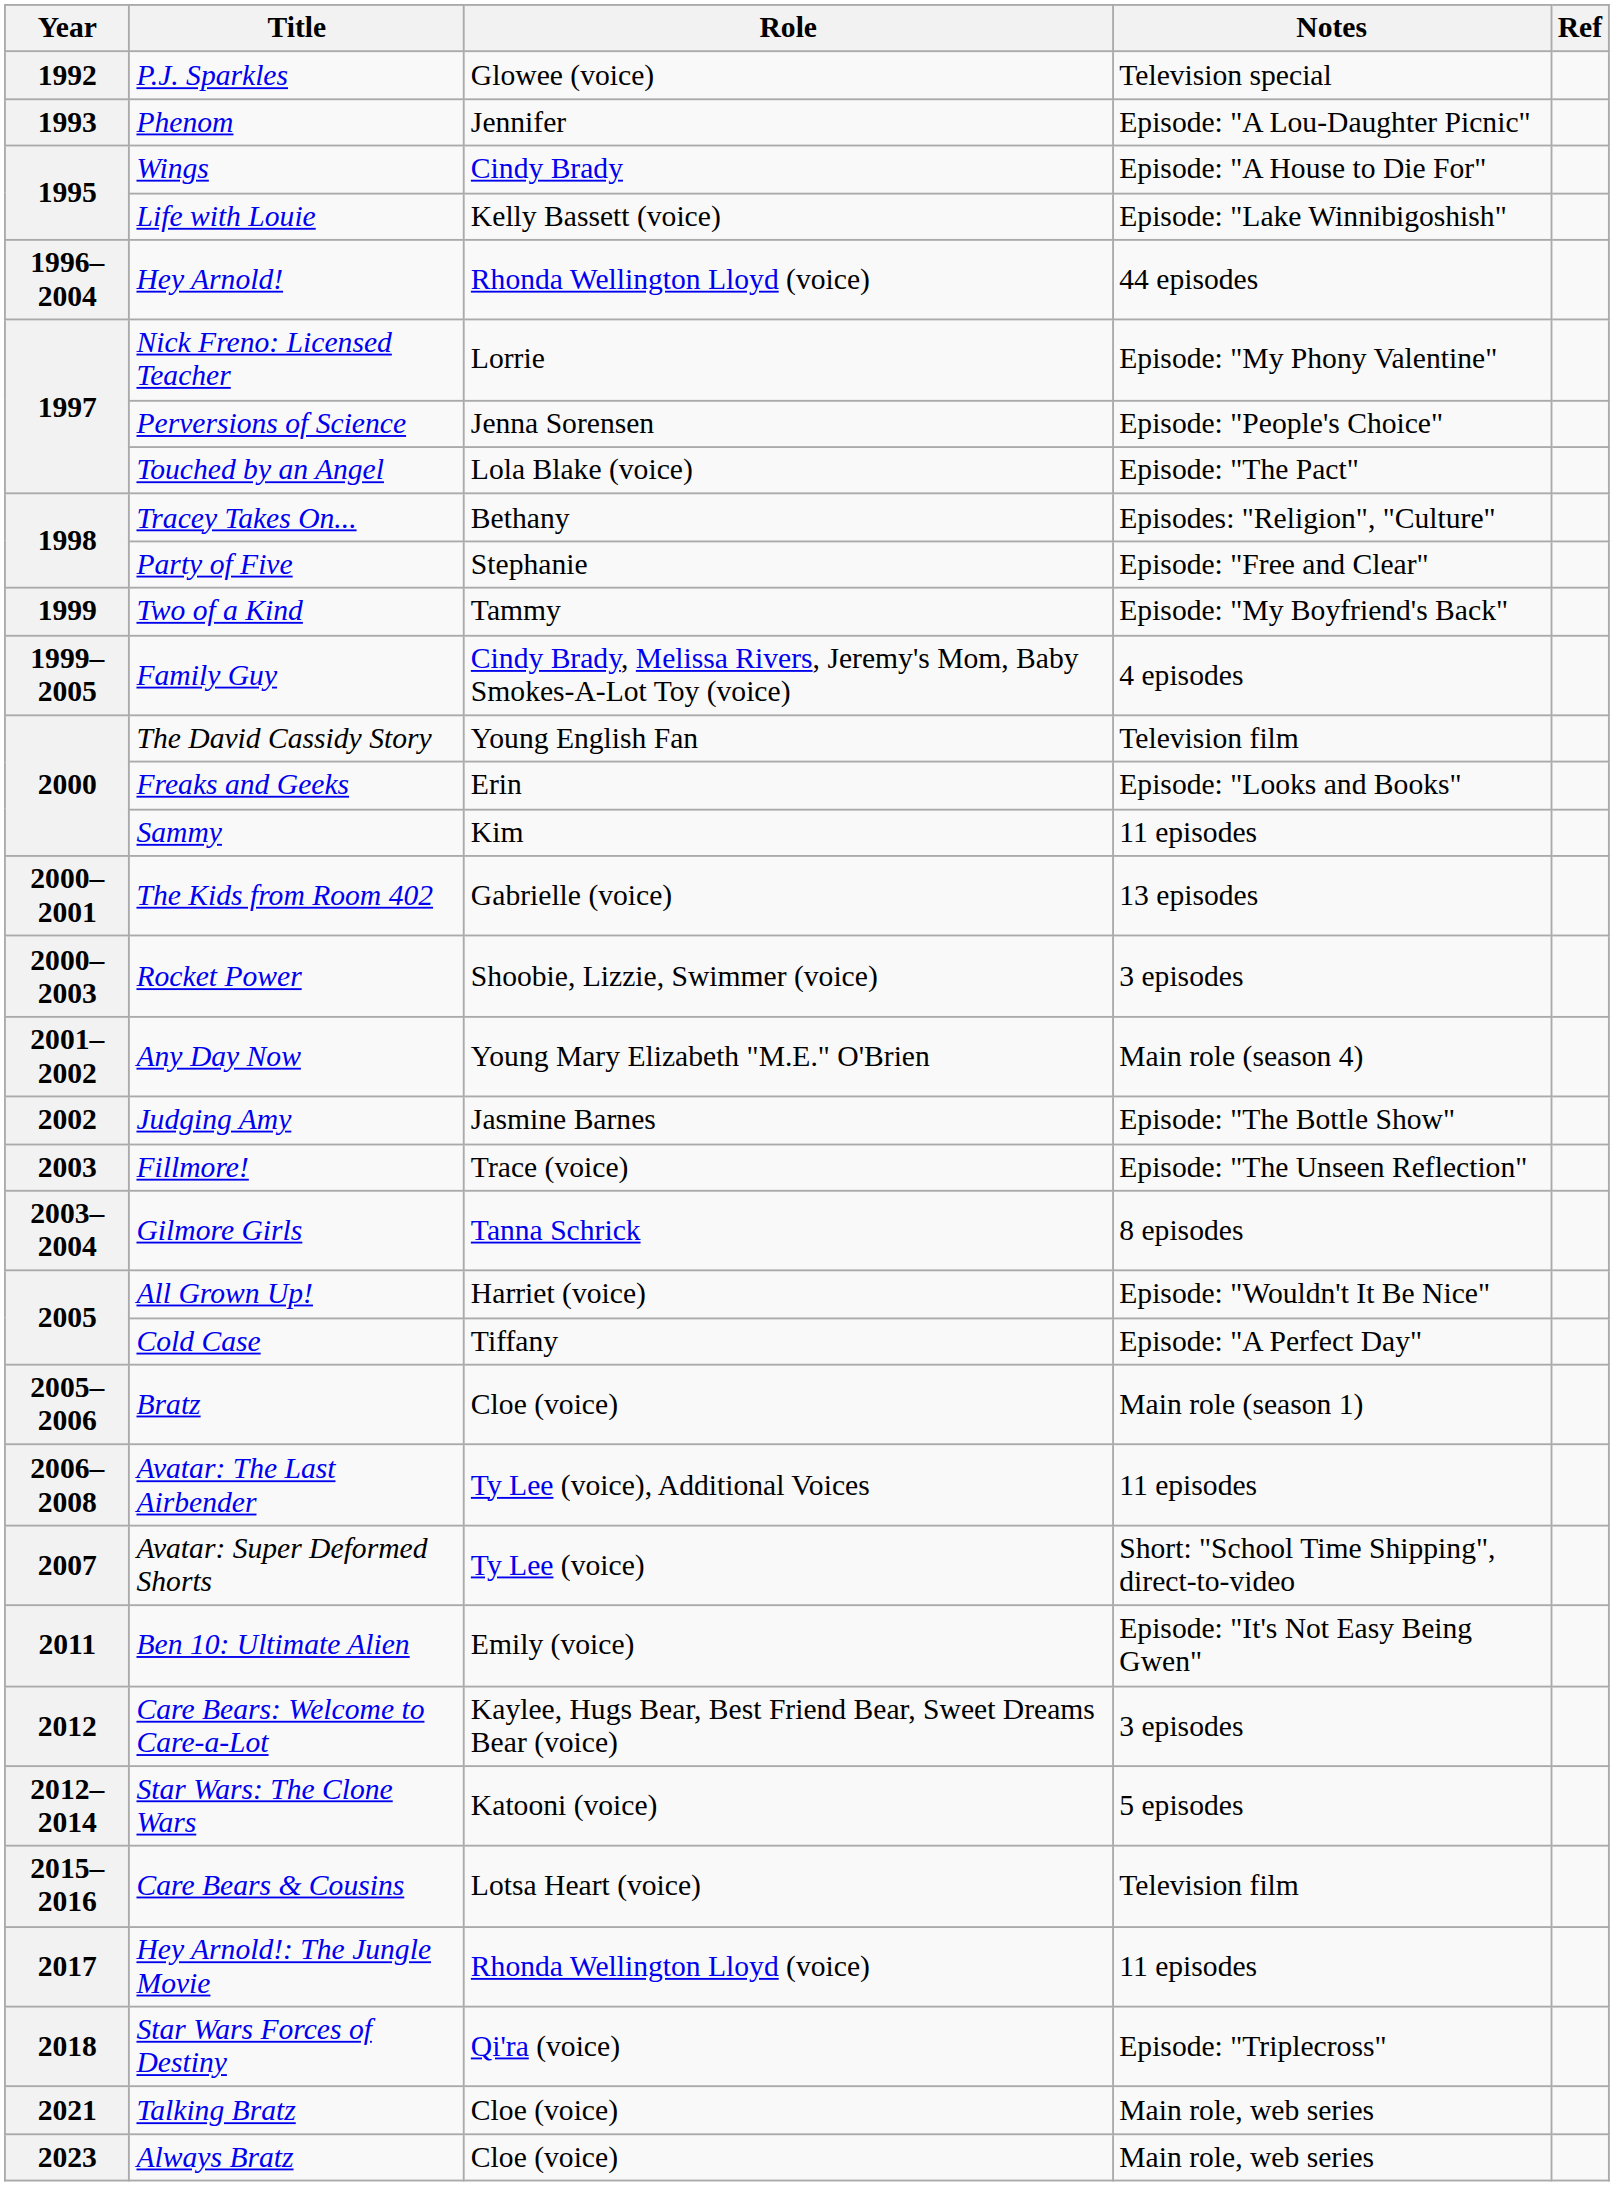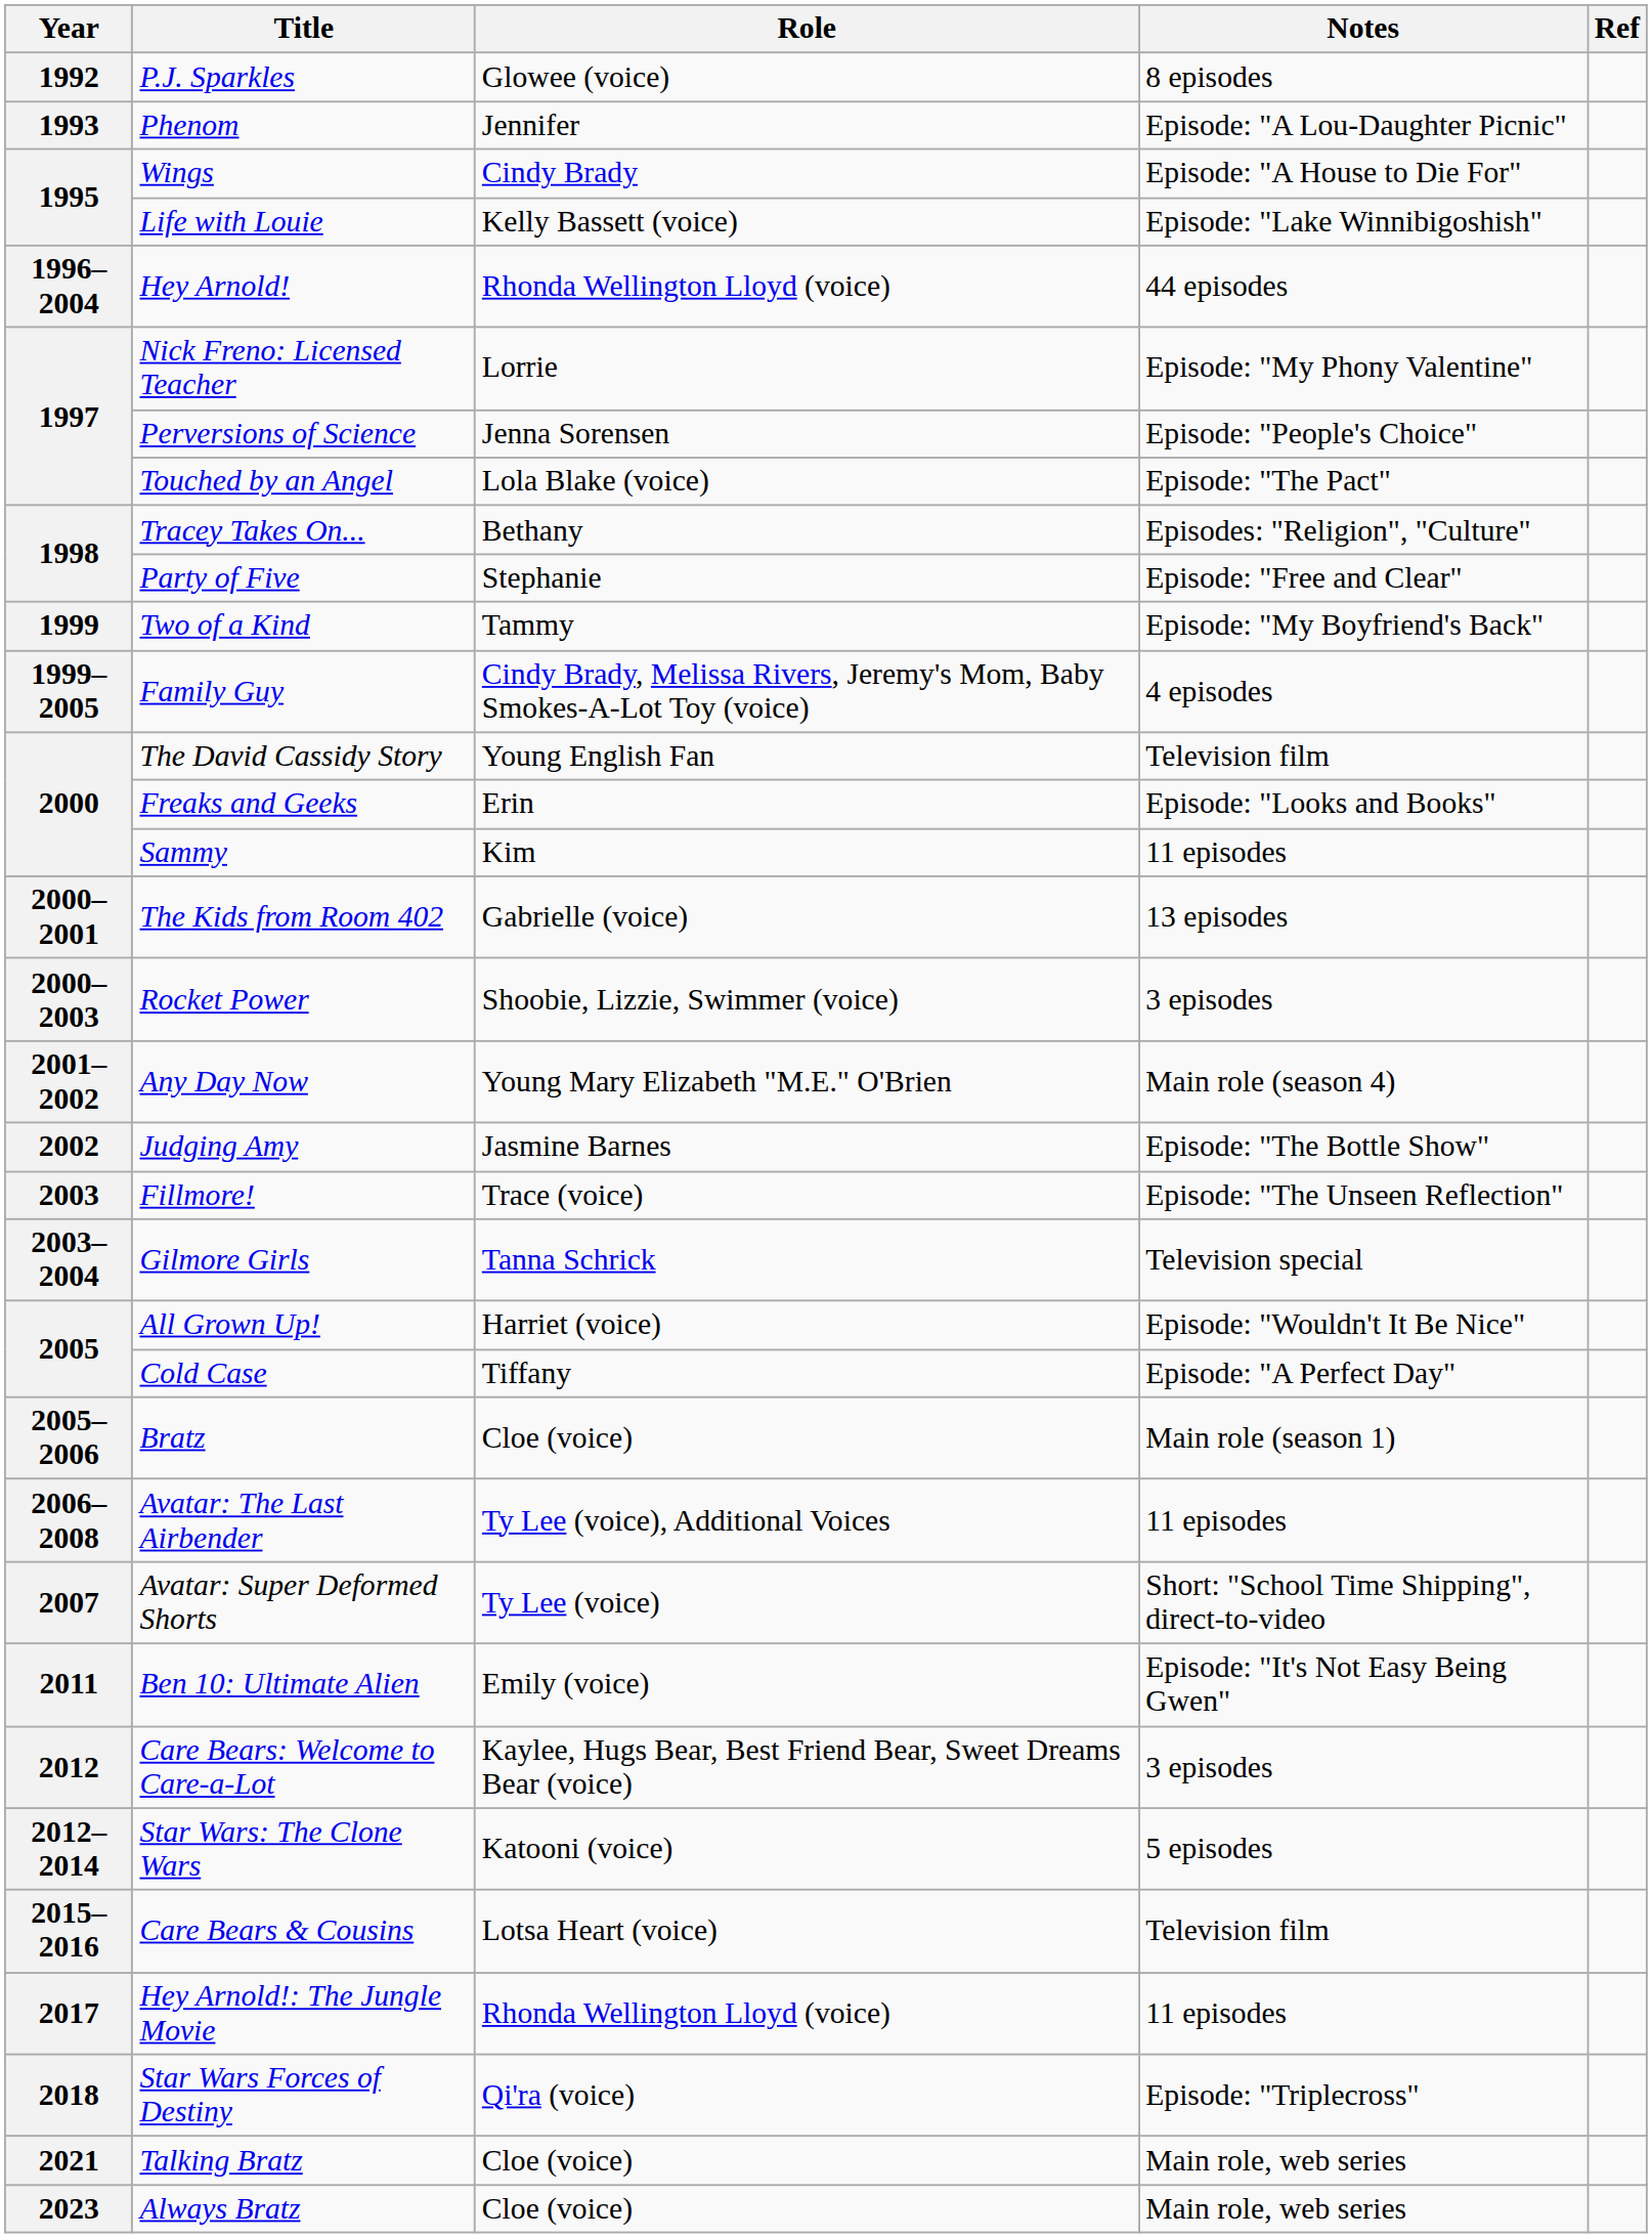P.J. Sparkles | Notes: Television special -> 8 episodes
Gilmore Girls | Notes: 8 episodes -> Television special
